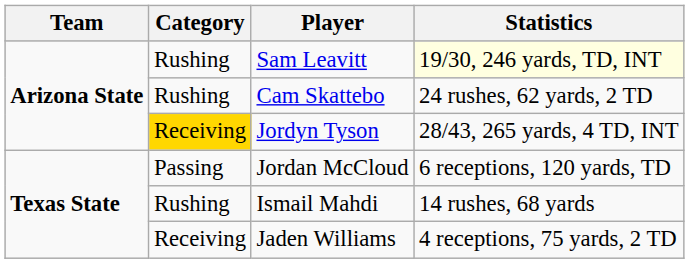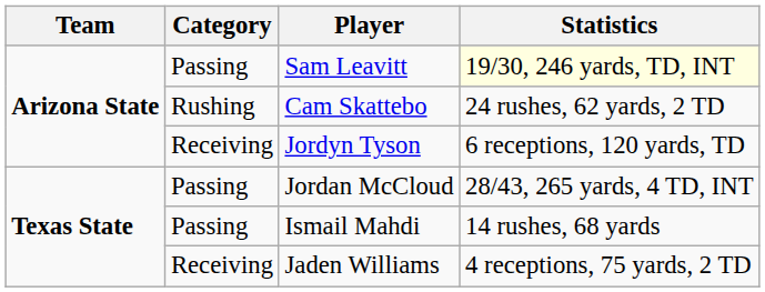Sam Leavitt | Category: Rushing -> Passing
Jordyn Tyson | Category: gold background -> no background
Jordyn Tyson | Statistics: 28/43, 265 yards, 4 TD, INT -> 6 receptions, 120 yards, TD
Jordan McCloud | Statistics: 6 receptions, 120 yards, TD -> 28/43, 265 yards, 4 TD, INT
Ismail Mahdi | Category: Rushing -> Passing
